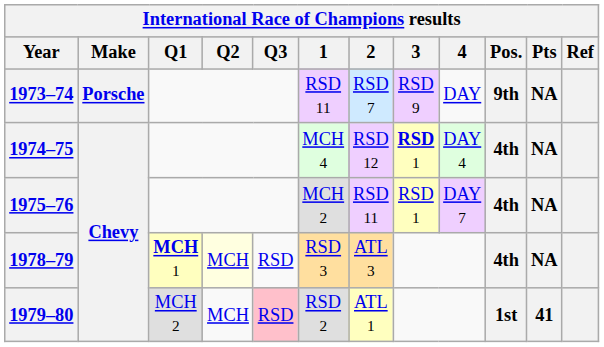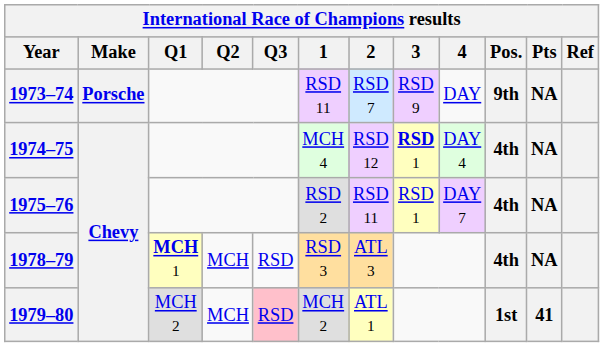1975–76 | 1: MCH 2 -> RSD 2
1978–79 | Q2: lightyellow background -> no background
1979–80 | 1: RSD 2 -> MCH 2
